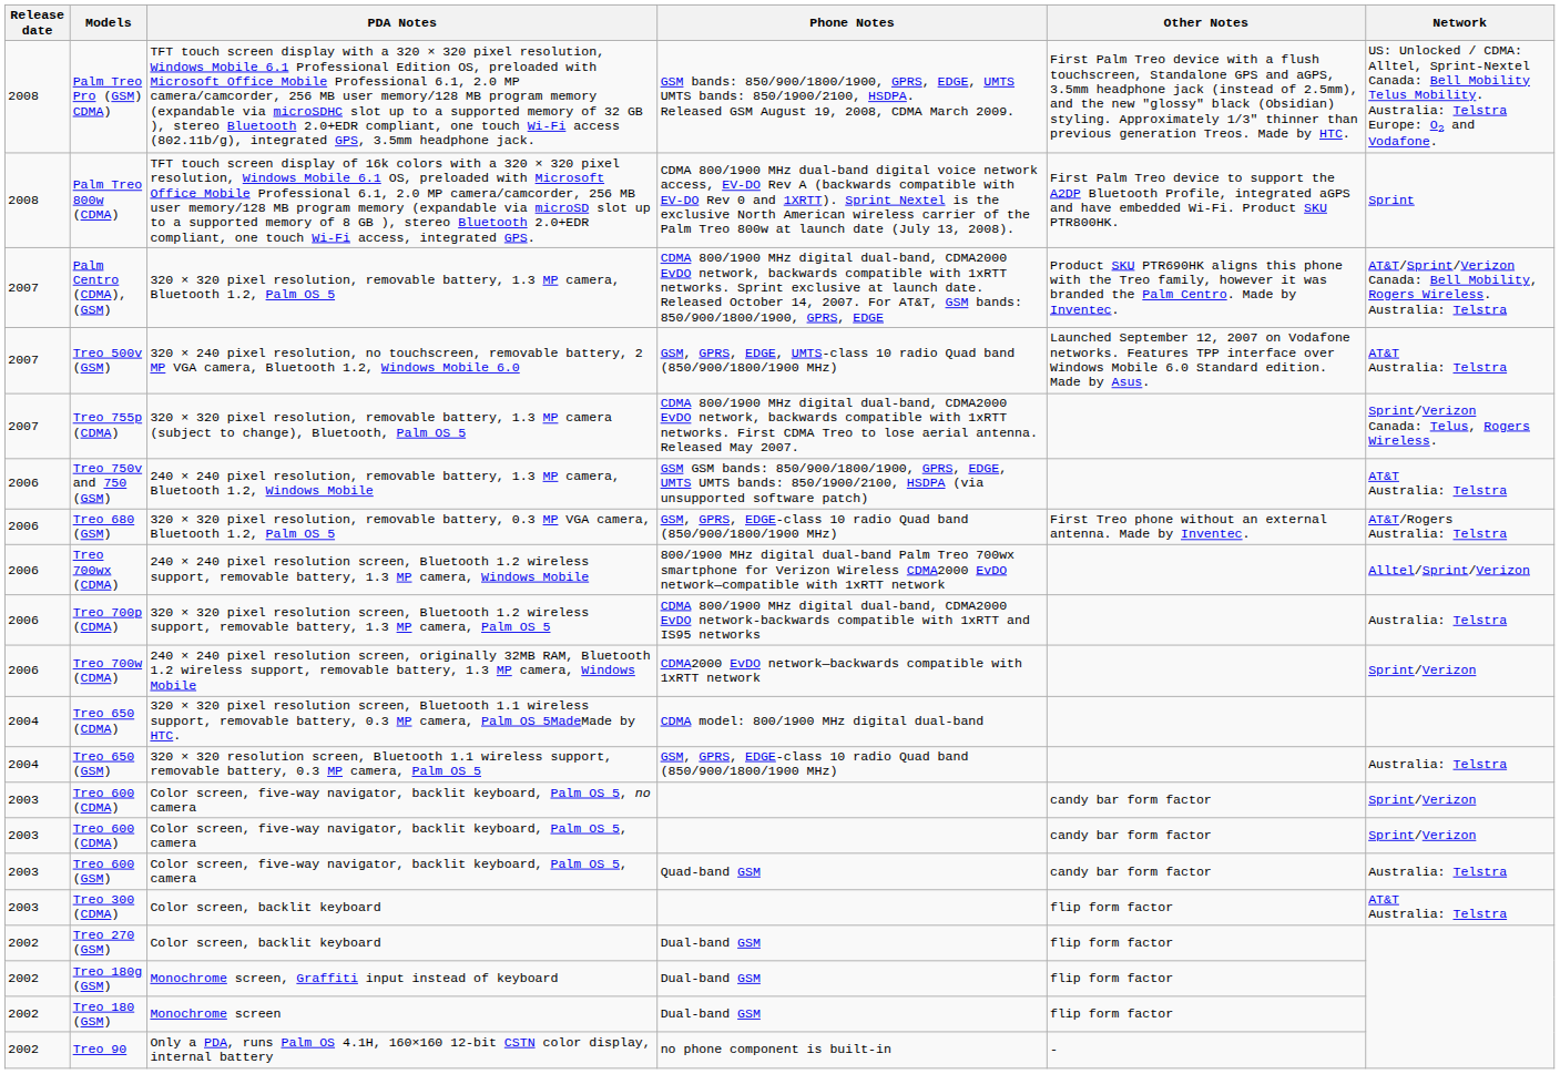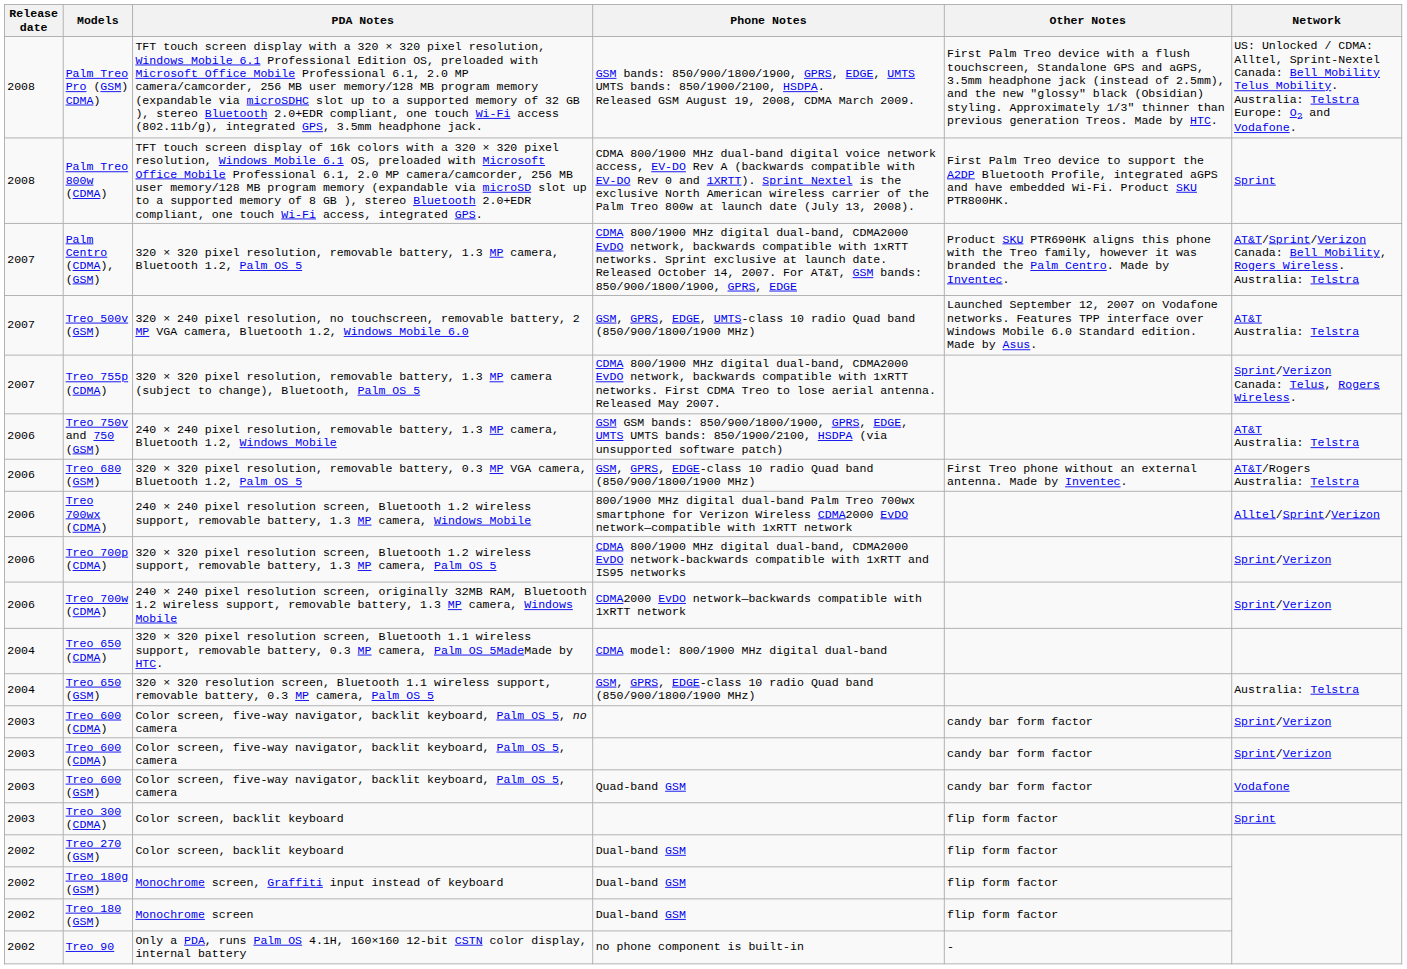Treo 700p (CDMA) | Network: Australia: Telstra -> Sprint/Verizon
Treo 600 (GSM) | Network: Australia: Telstra -> Vodafone
Treo 300 (CDMA) | Network: AT&T Australia: Telstra -> Sprint
